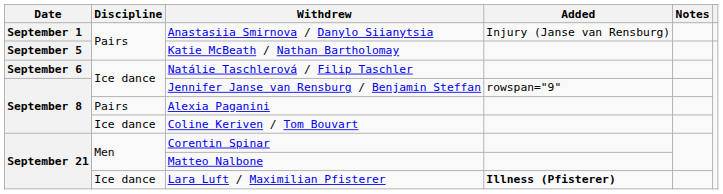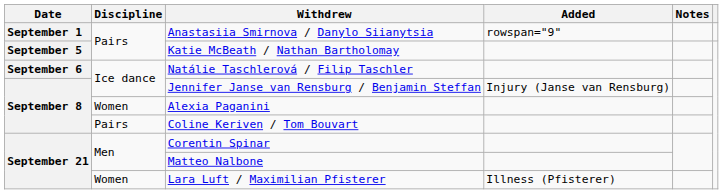Anastasiia Smirnova / Danylo Siianytsia | Added: Injury (Janse van Rensburg) -> rowspan="9"
Jennifer Janse van Rensburg / Benjamin Steffan | Added: rowspan="9" -> Injury (Janse van Rensburg)
Alexia Paganini | Discipline: Pairs -> Women
Coline Keriven / Tom Bouvart | Discipline: Ice dance -> Pairs
Lara Luft / Maximilian Pfisterer | Discipline: Ice dance -> Women
Lara Luft / Maximilian Pfisterer | Added: bold -> normal
